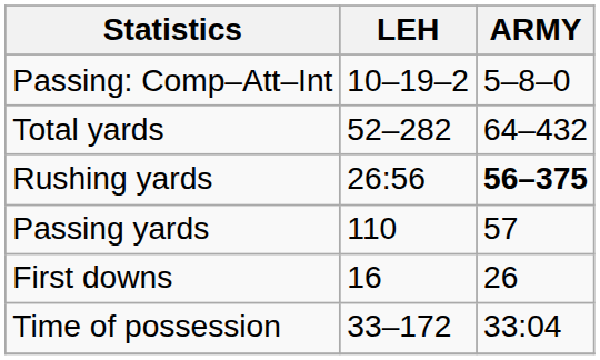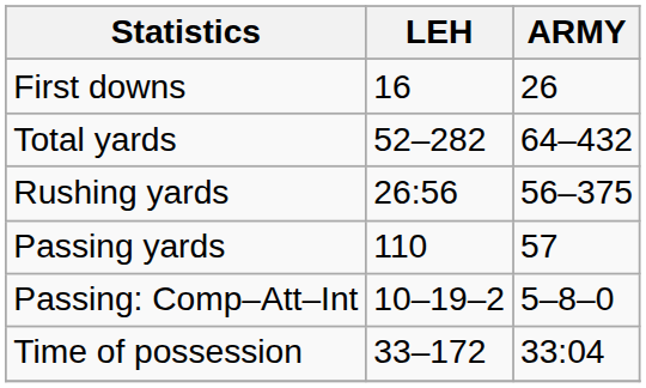rows swapped: First downs <-> Passing: Comp–Att–Int
Rushing yards | ARMY: bold -> normal
